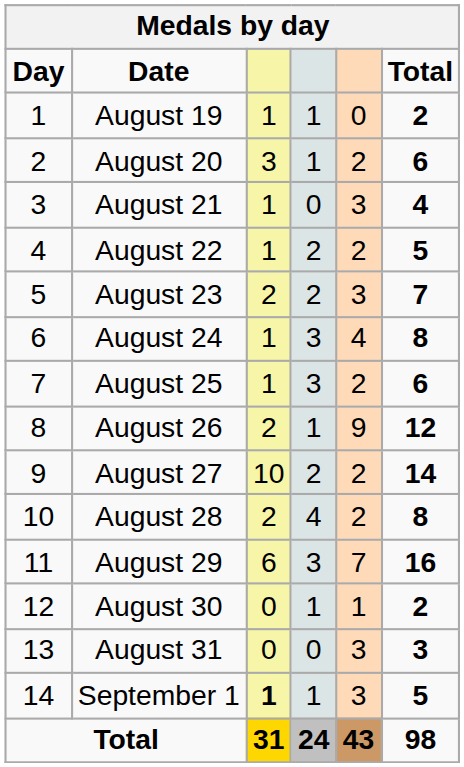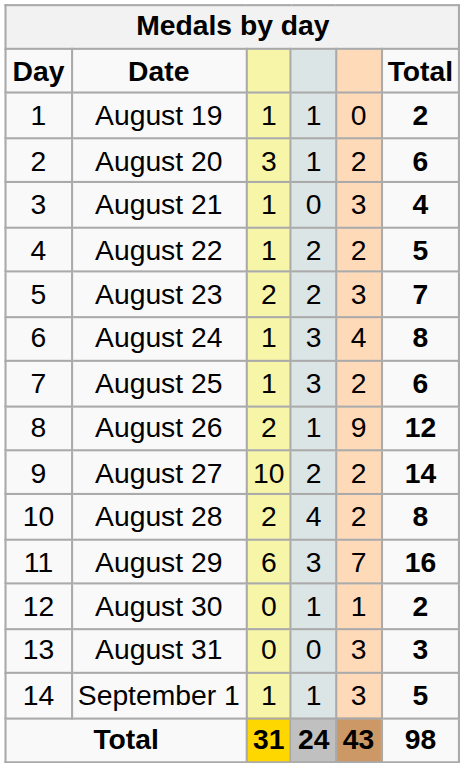September 1 | column 3: bold -> normal
